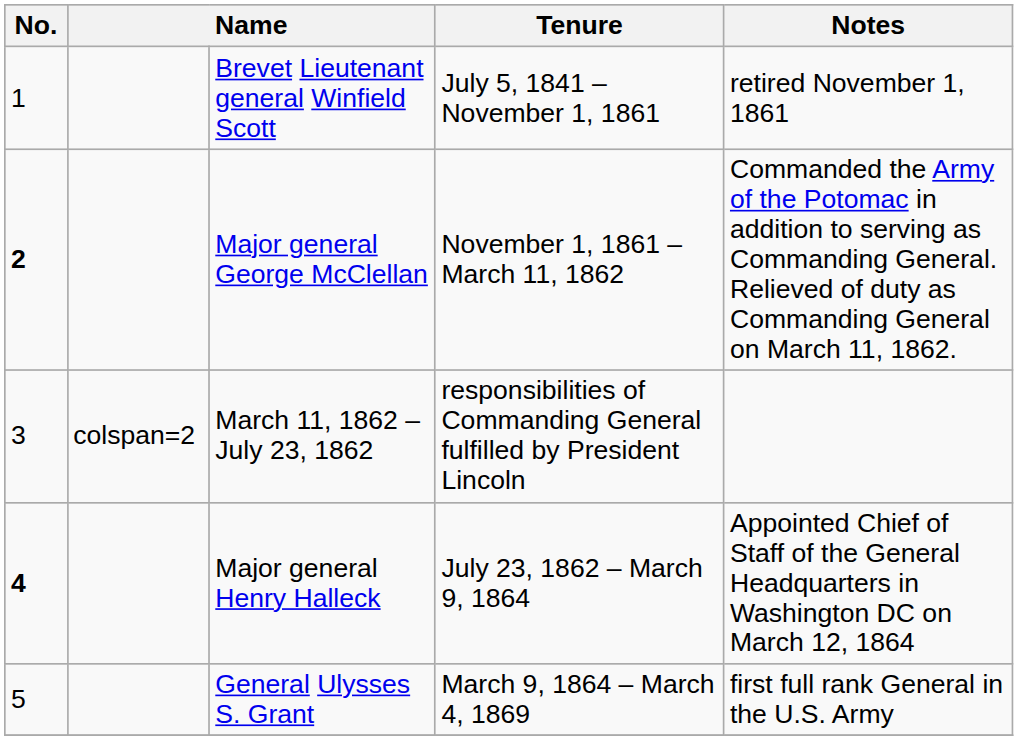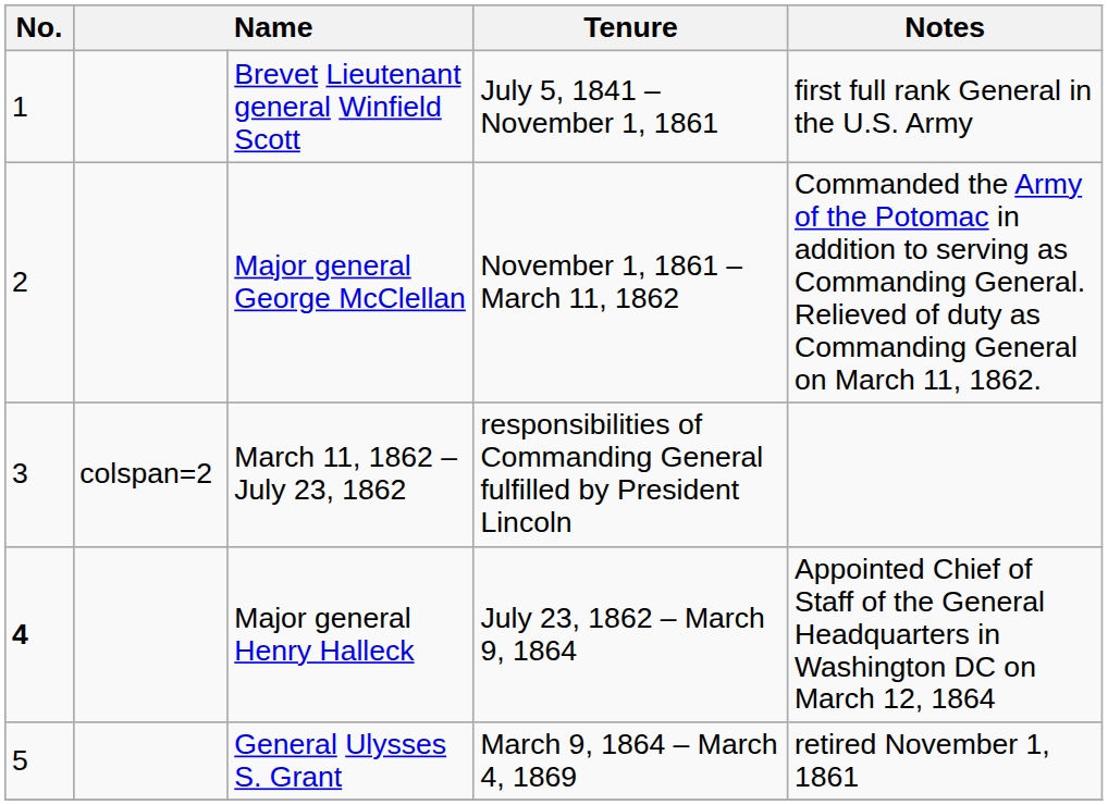Brevet Lieutenant general Winfield Scott | Notes: retired November 1, 1861 -> first full rank General in the U.S. Army
Major general George McClellan | No.: bold -> normal
General Ulysses S. Grant | Notes: first full rank General in the U.S. Army -> retired November 1, 1861
